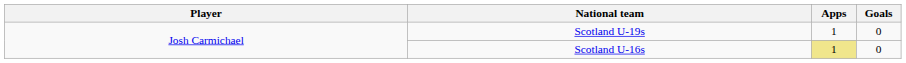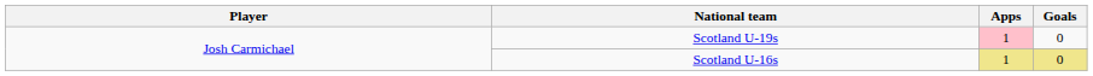Scotland U-19s | Apps: no background -> pink background
Scotland U-16s | Goals: no background -> khaki background
